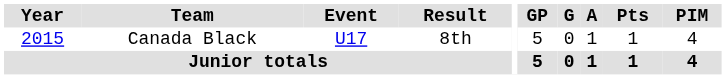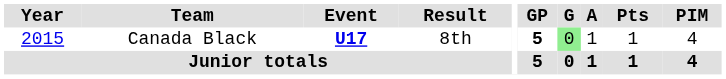Canada Black | Event: normal -> bold
Canada Black | GP: normal -> bold
Canada Black | G: no background -> lightgreen background
